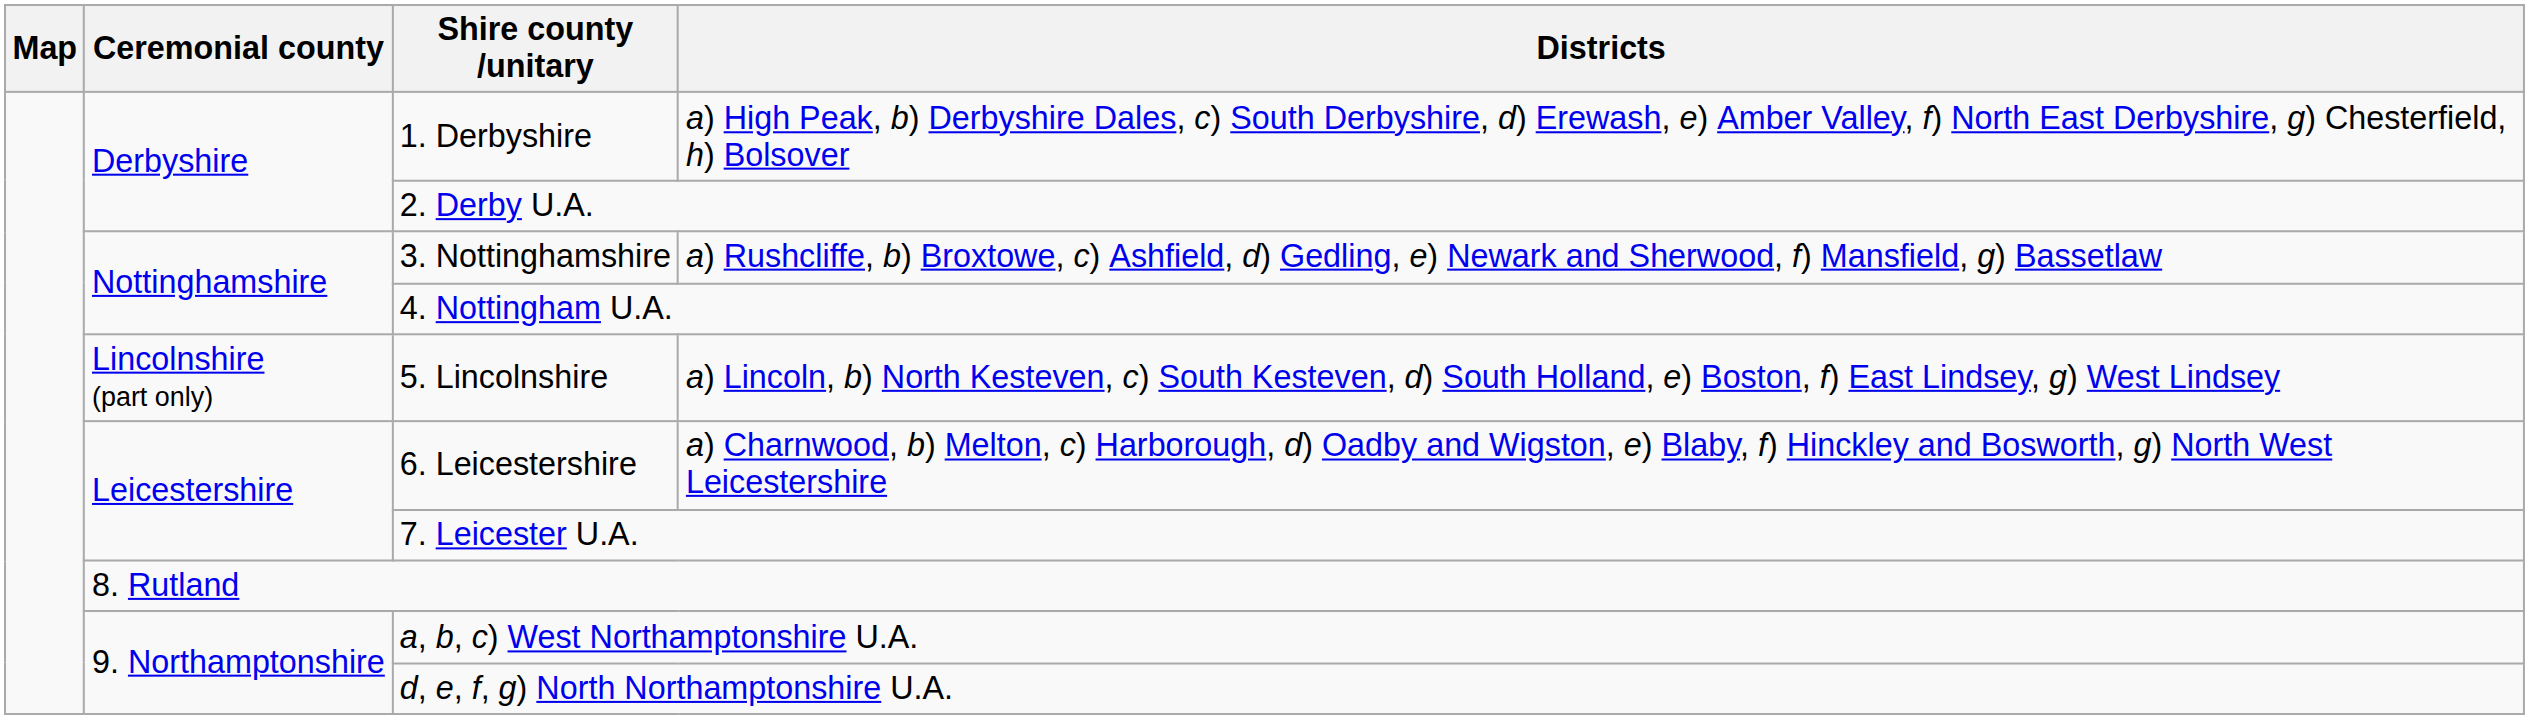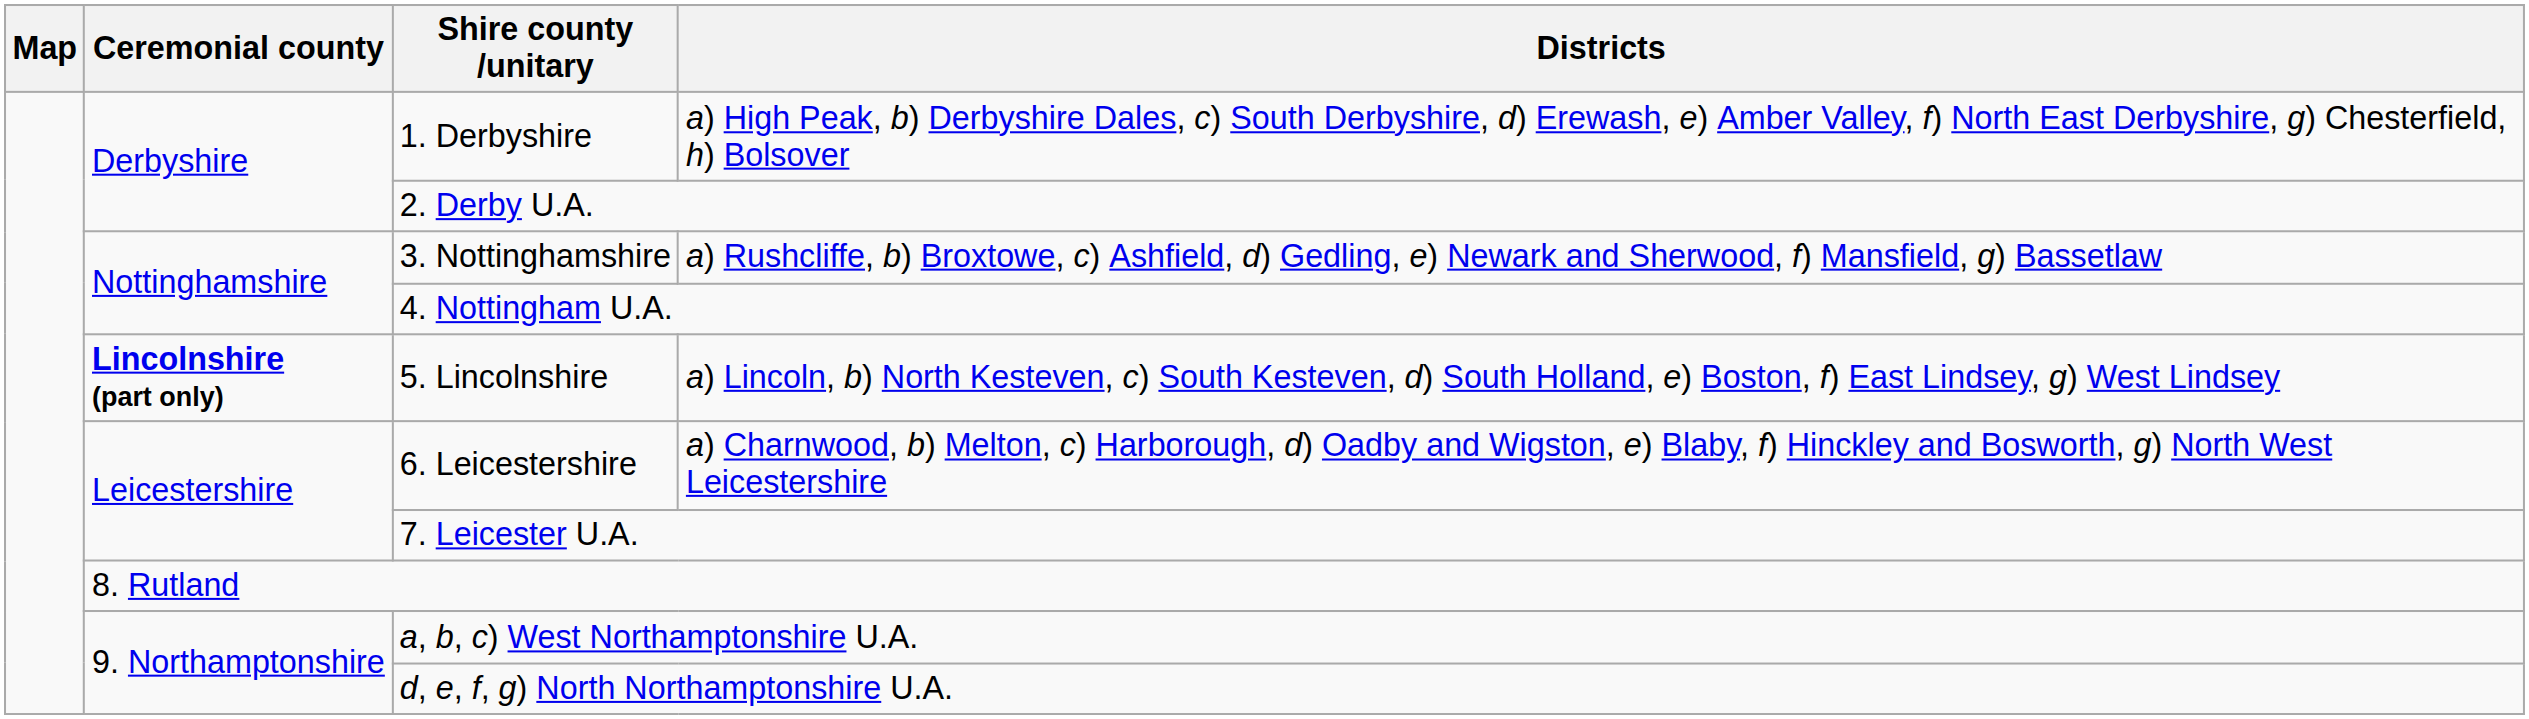5. Lincolnshire | Ceremonial county: normal -> bold
